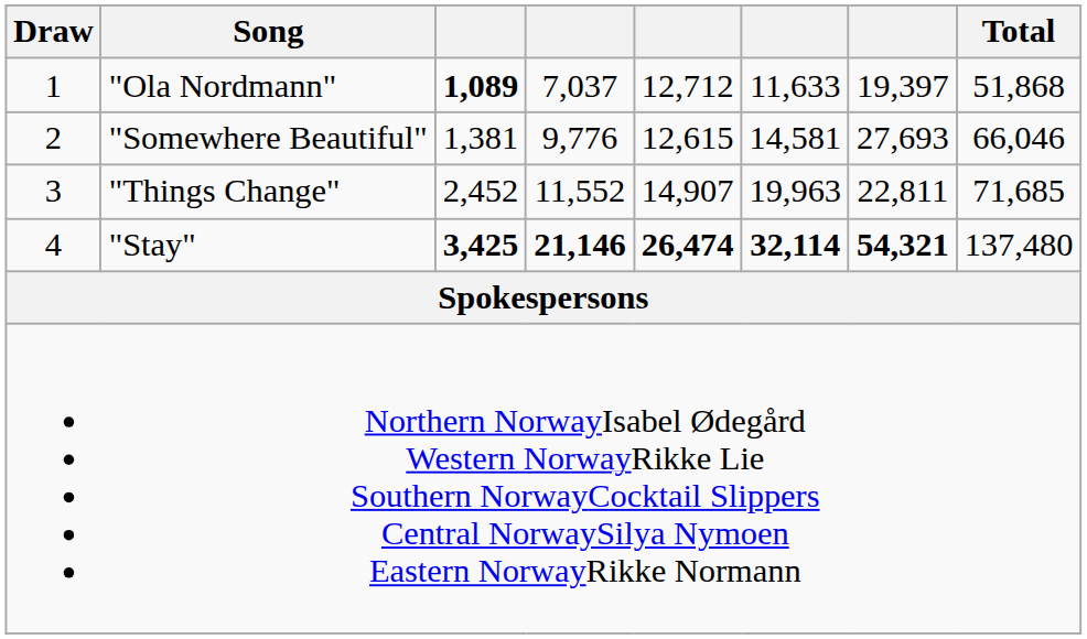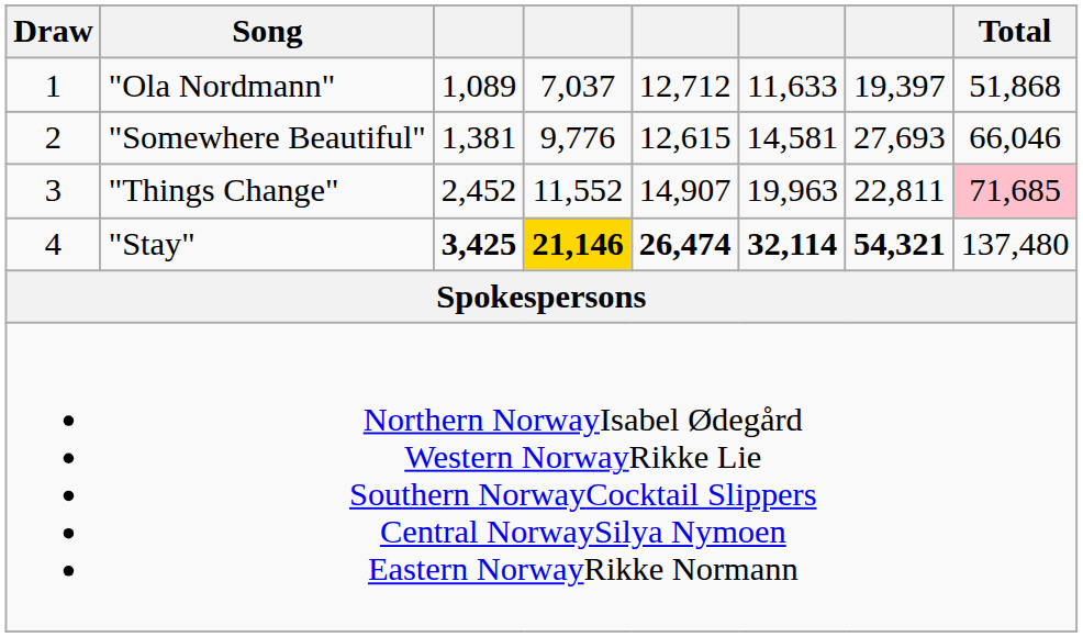"Ola Nordmann" | column 3: bold -> normal
"Things Change" | Total: no background -> pink background
"Stay" | column 4: no background -> gold background
